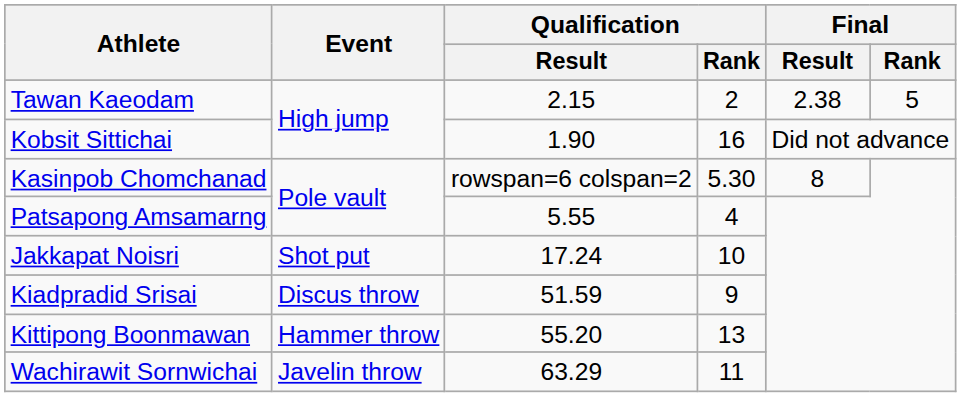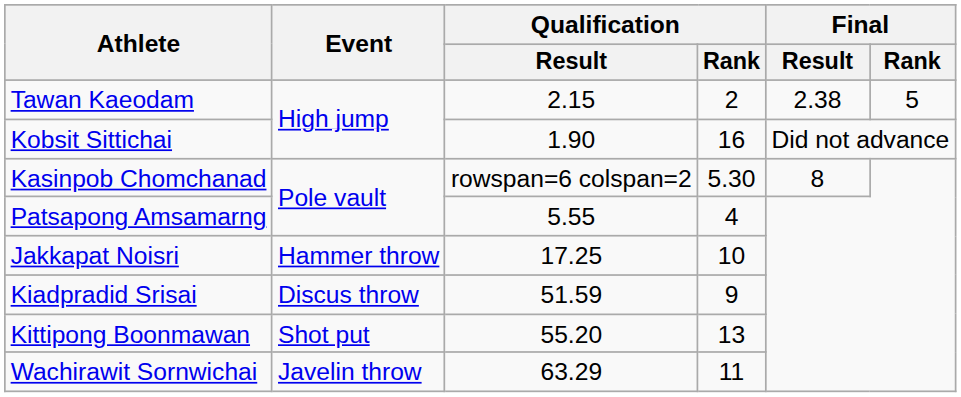Jakkapat Noisri | Event: Shot put -> Hammer throw
Jakkapat Noisri | Qualification / Result: 17.24 -> 17.25
Kittipong Boonmawan | Event: Hammer throw -> Shot put
